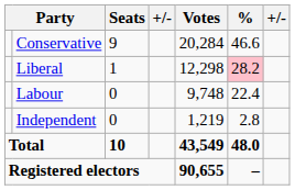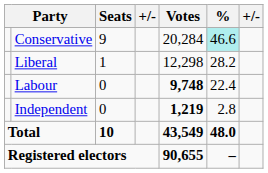Conservative | %: no background -> paleturquoise background
Liberal | %: pink background -> no background
Labour | Votes: normal -> bold
Independent | Votes: normal -> bold
